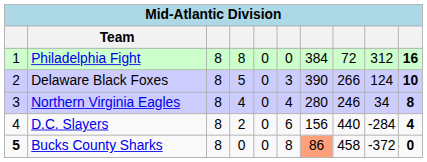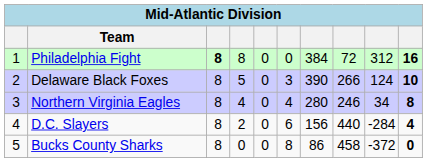Philadelphia Fight | column 3: normal -> bold
Bucks County Sharks | column 1: bold -> normal
Bucks County Sharks | column 7: lightsalmon background -> no background
